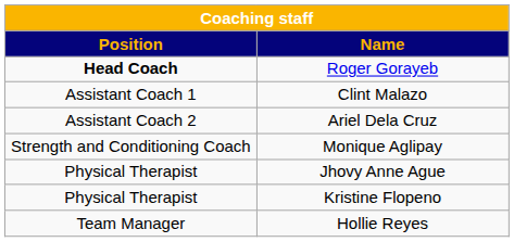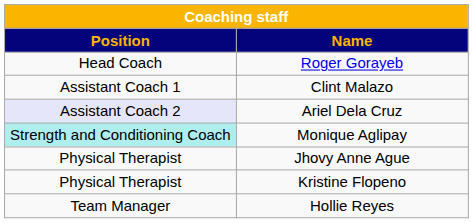Roger Gorayeb | Position: bold -> normal
Ariel Dela Cruz | Position: no background -> lavender background
Monique Aglipay | Position: no background -> paleturquoise background
